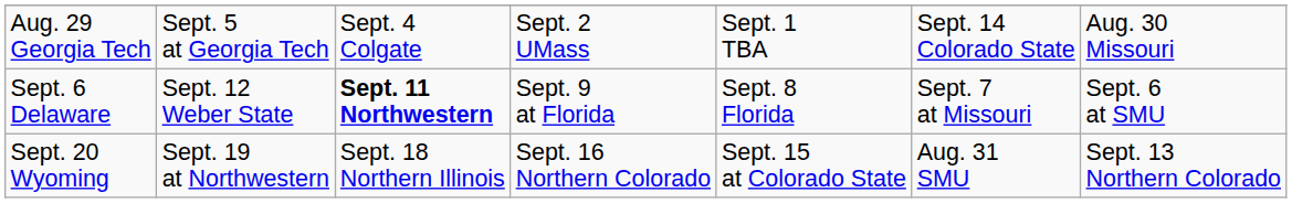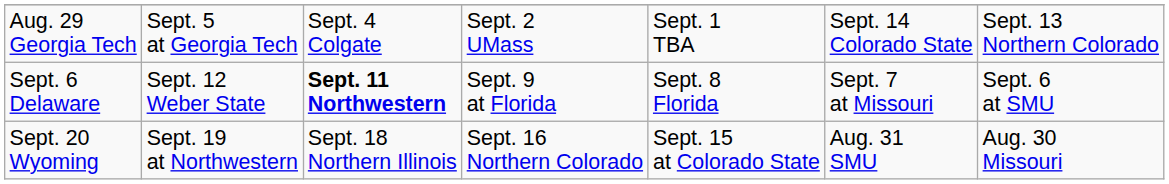Aug. 29 Georgia Tech | column 7: Aug. 30 Missouri -> Sept. 13 Northern Colorado
Sept. 20 Wyoming | column 7: Sept. 13 Northern Colorado -> Aug. 30 Missouri
